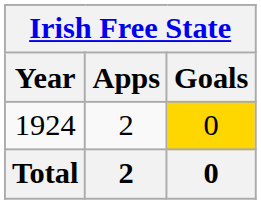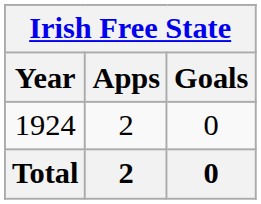1924 | Goals: gold background -> no background
